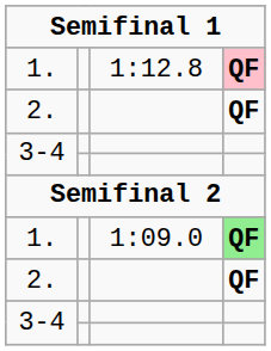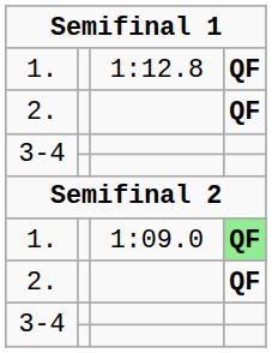1. / 1:12.8 | column 4: pink background -> no background
